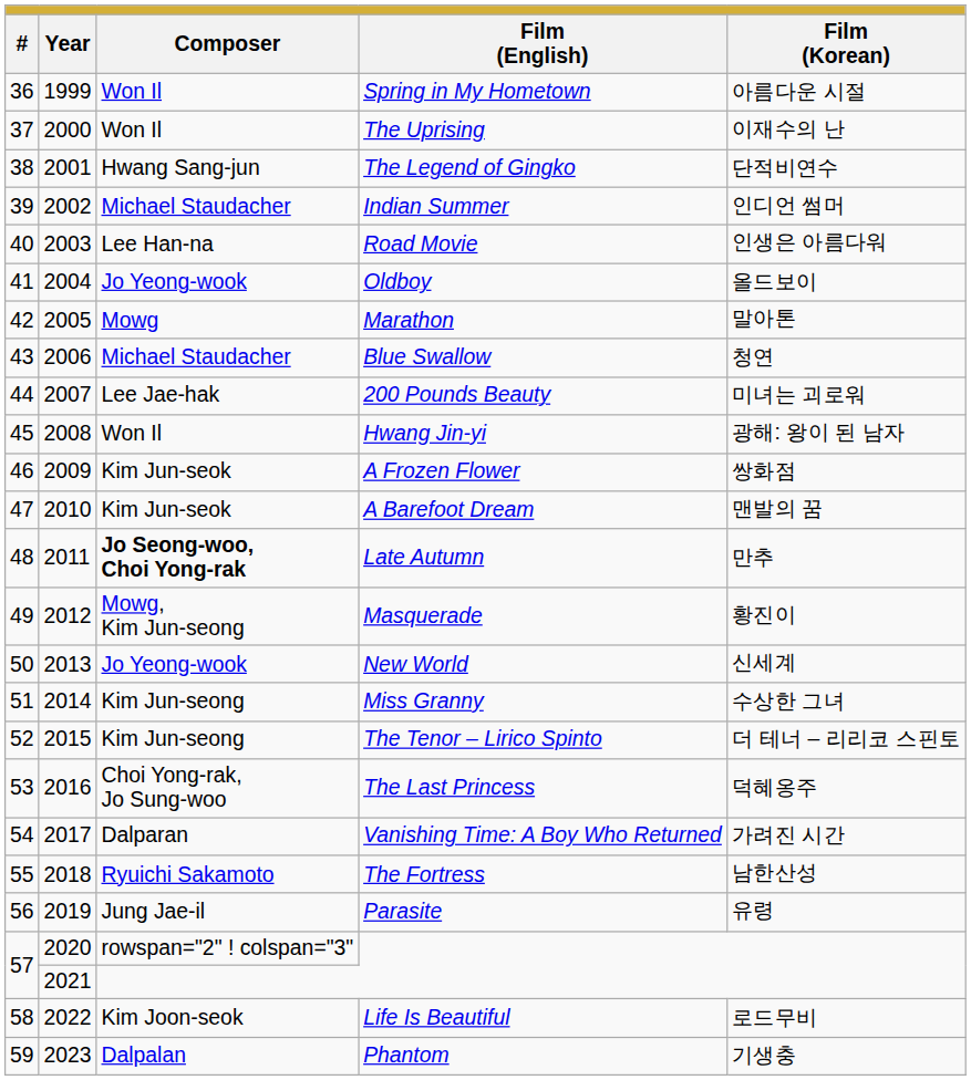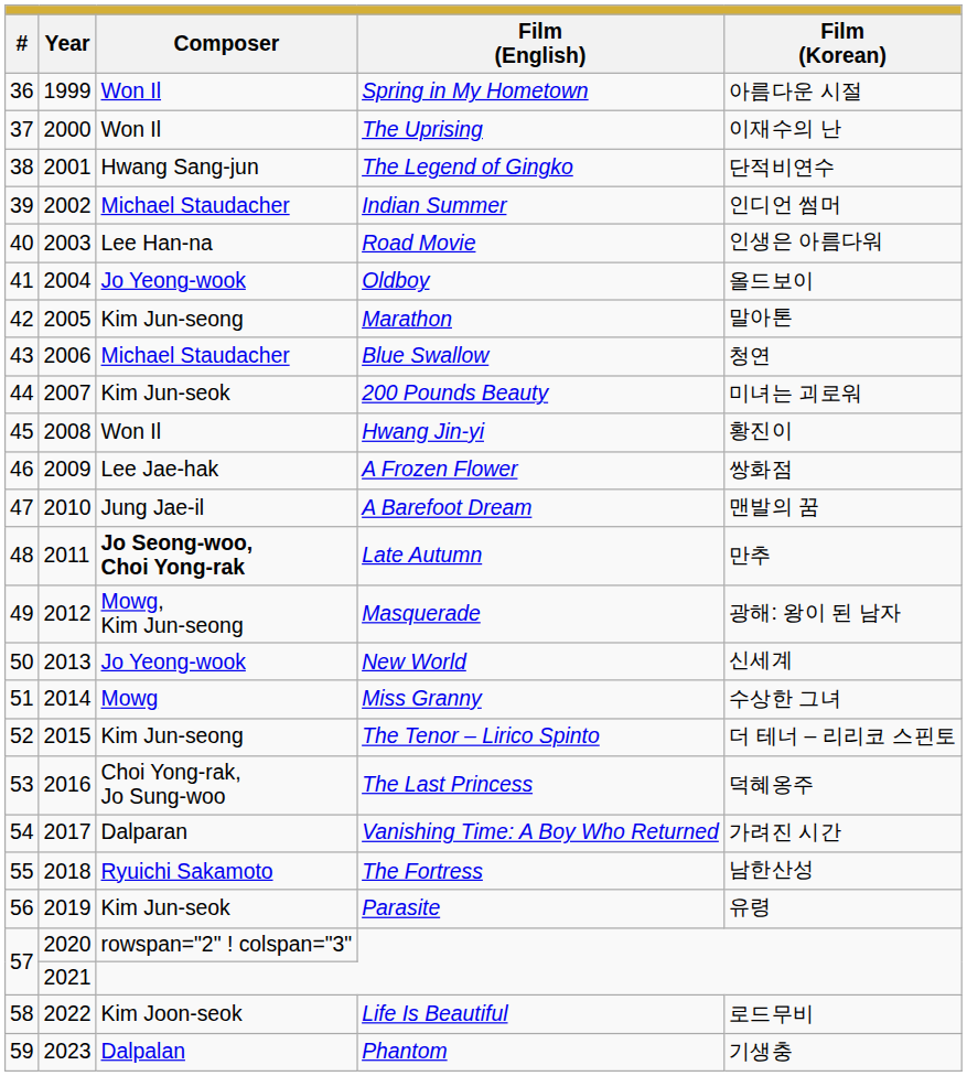Marathon | Composer: Mowg -> Kim Jun-seong
200 Pounds Beauty | Composer: Lee Jae-hak -> Kim Jun-seok
Hwang Jin-yi | Film (Korean): 광해: 왕이 된 남자 -> 황진이
A Frozen Flower | Composer: Kim Jun-seok -> Lee Jae-hak
A Barefoot Dream | Composer: Kim Jun-seok -> Jung Jae-il
Masquerade | Film (Korean): 황진이 -> 광해: 왕이 된 남자
Miss Granny | Composer: Kim Jun-seong -> Mowg
Parasite | Composer: Jung Jae-il -> Kim Jun-seok
